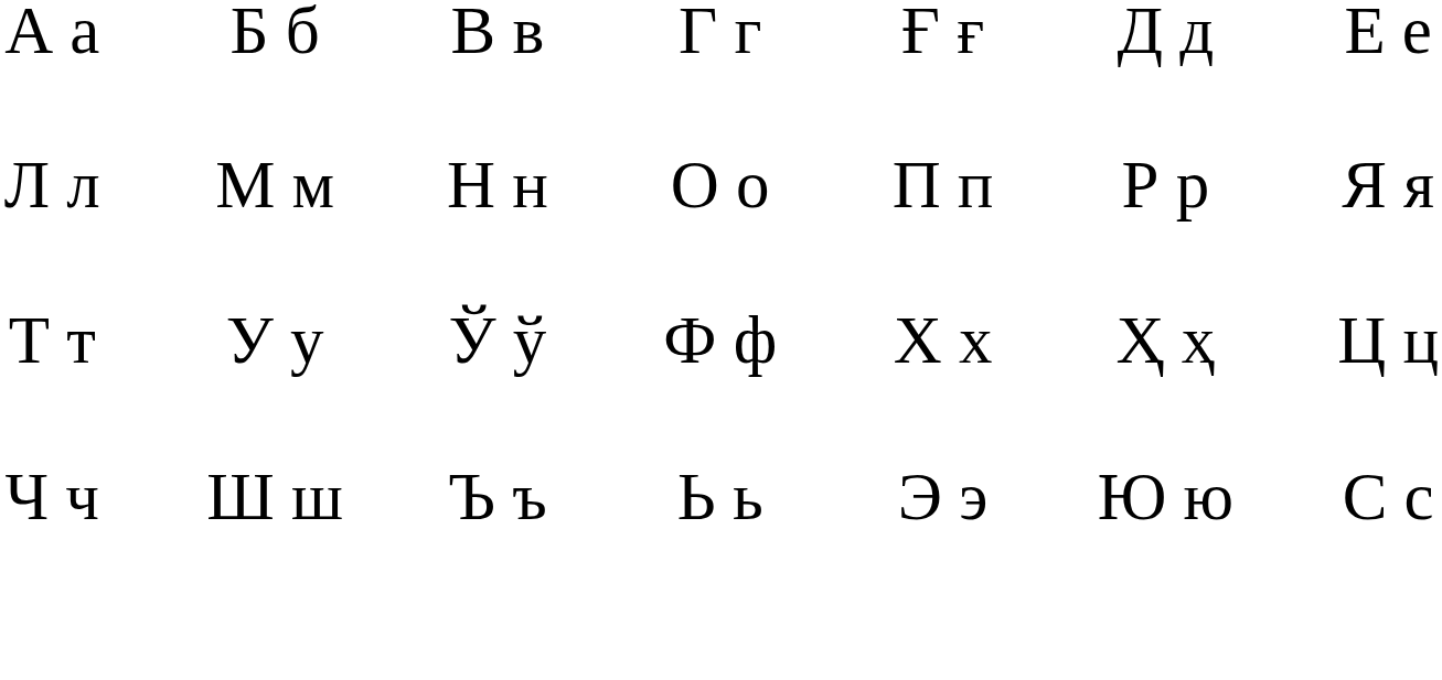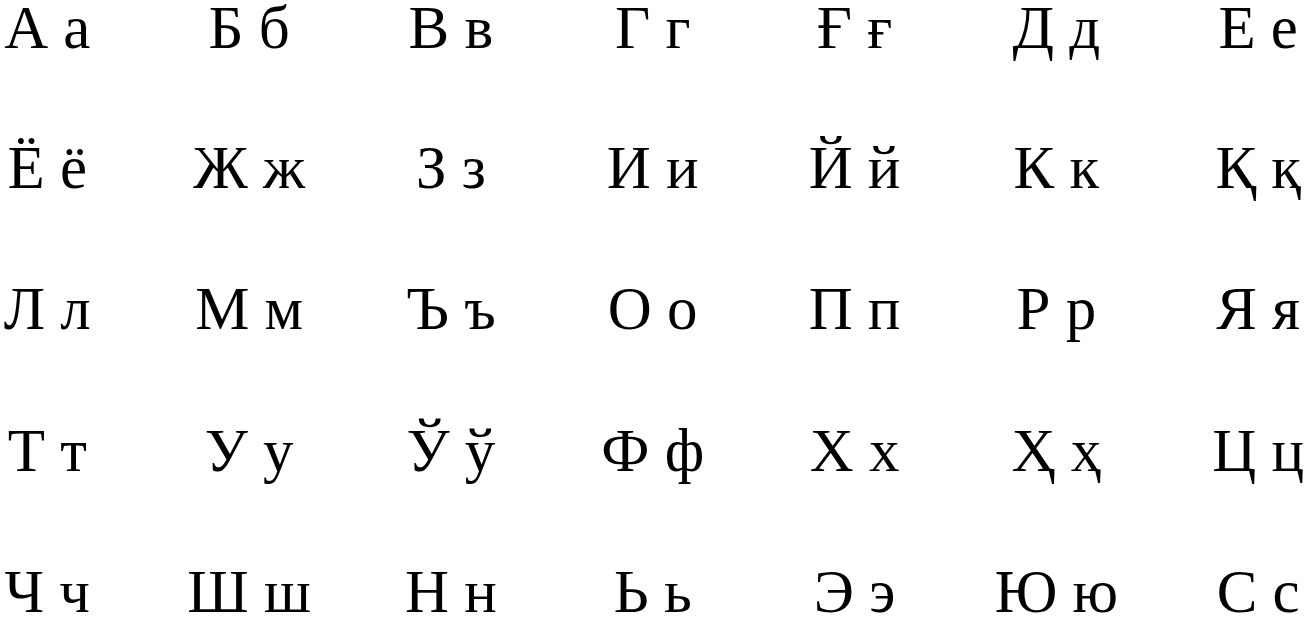+ row: Ё ё | Ж ж | З з | И и | Й й | К к | Қ қ
Л л | column 3: Н н -> Ъ ъ
Ч ч | column 3: Ъ ъ -> Н н
